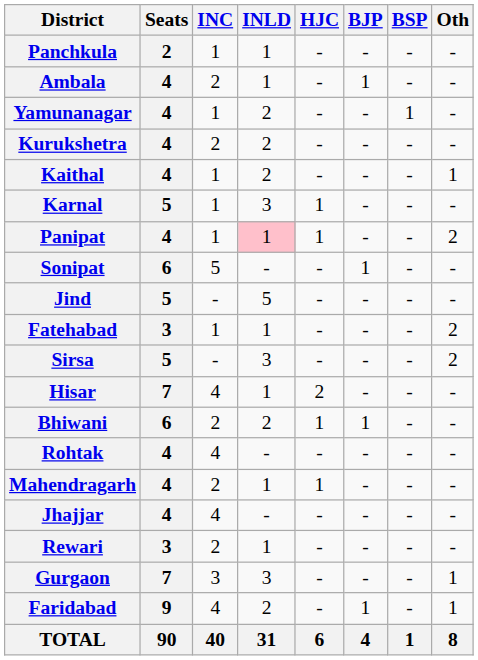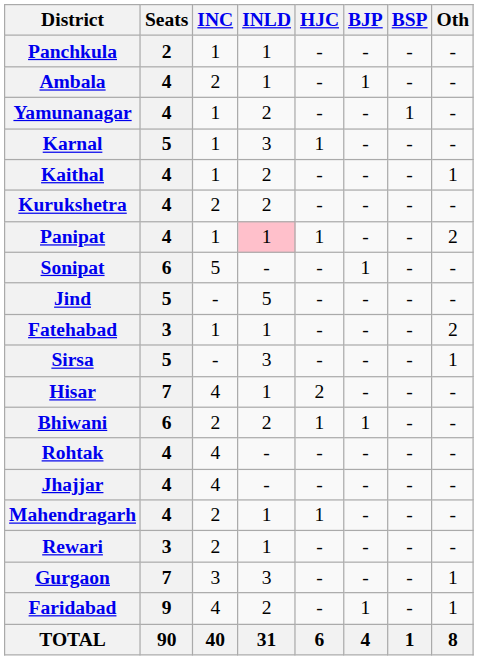rows swapped: Kurukshetra <-> Karnal
Sirsa | Oth: 2 -> 1
rows swapped: Jhajjar <-> Mahendragarh
